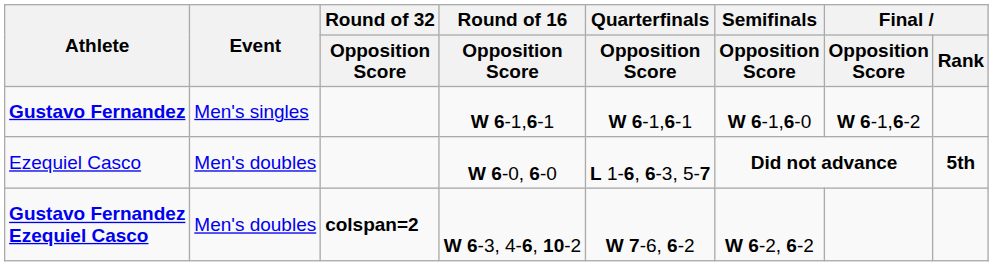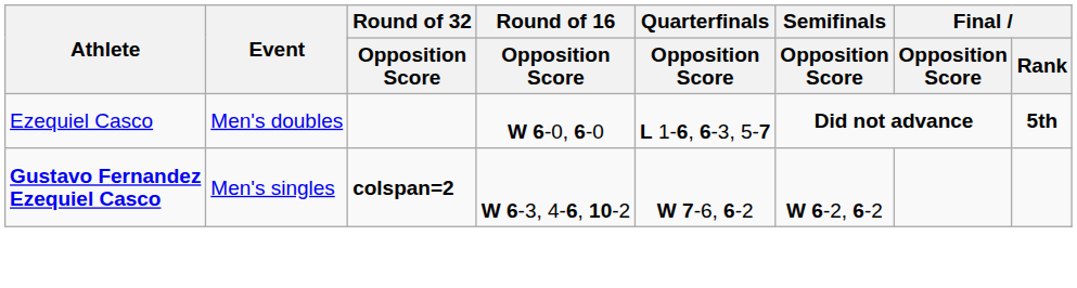- row: Gustavo Fernandez | Men's singles | W 6-1,6-1 | W 6-1,6-1 | W 6-1,6-0 | W 6-1,6-2
Gustavo Fernandez Ezequiel Casco | Event: Men's doubles -> Men's singles
